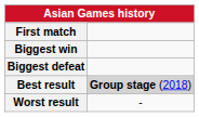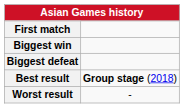Best result | column 2: lightgrey background -> no background
